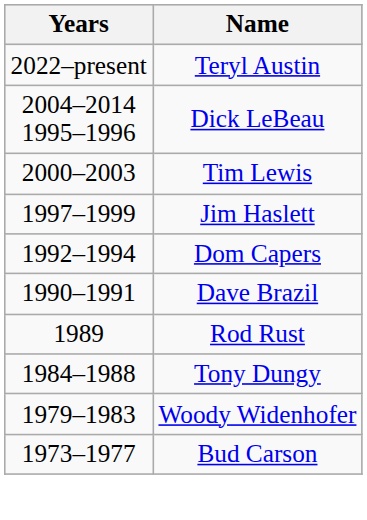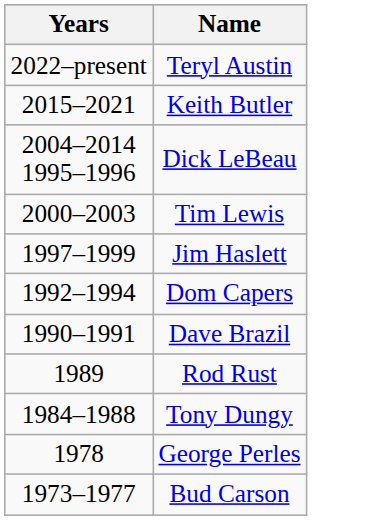+ row: 2015–2021 | Keith Butler
- row: 1979–1983 | Woody Widenhofer
+ row: 1978 | George Perles
